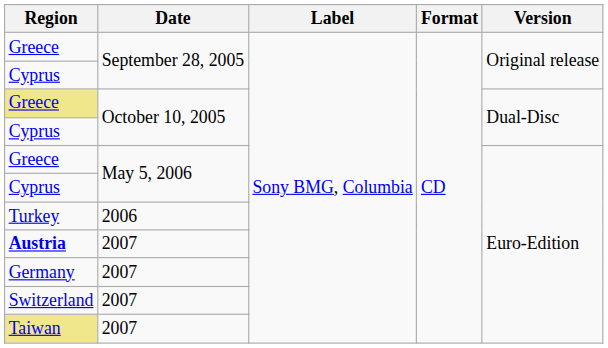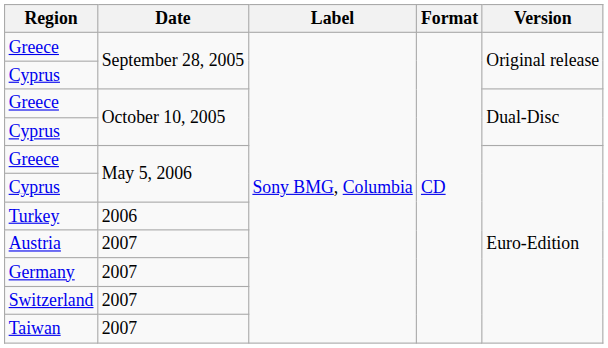Greece / October 10, 2005 | Region: khaki background -> no background
Austria | Region: bold -> normal
Taiwan | Region: khaki background -> no background
